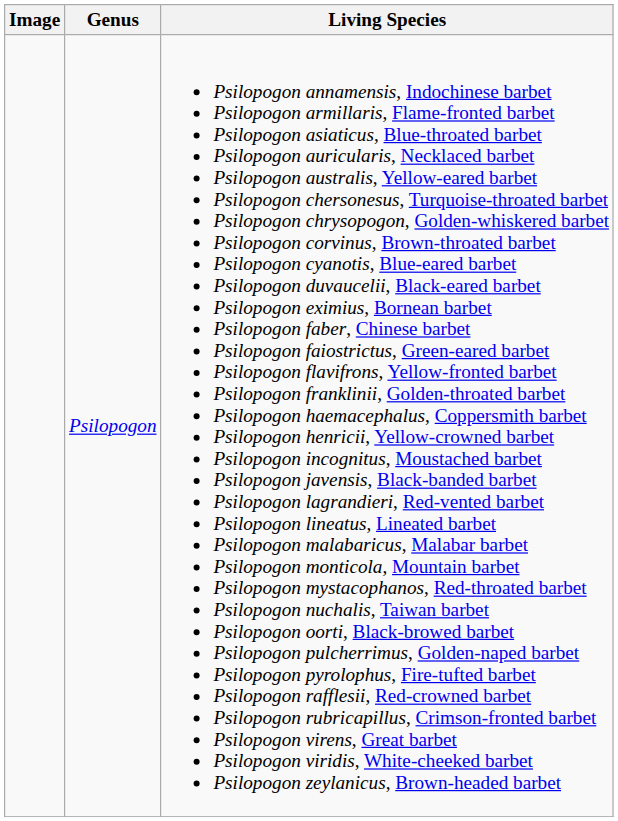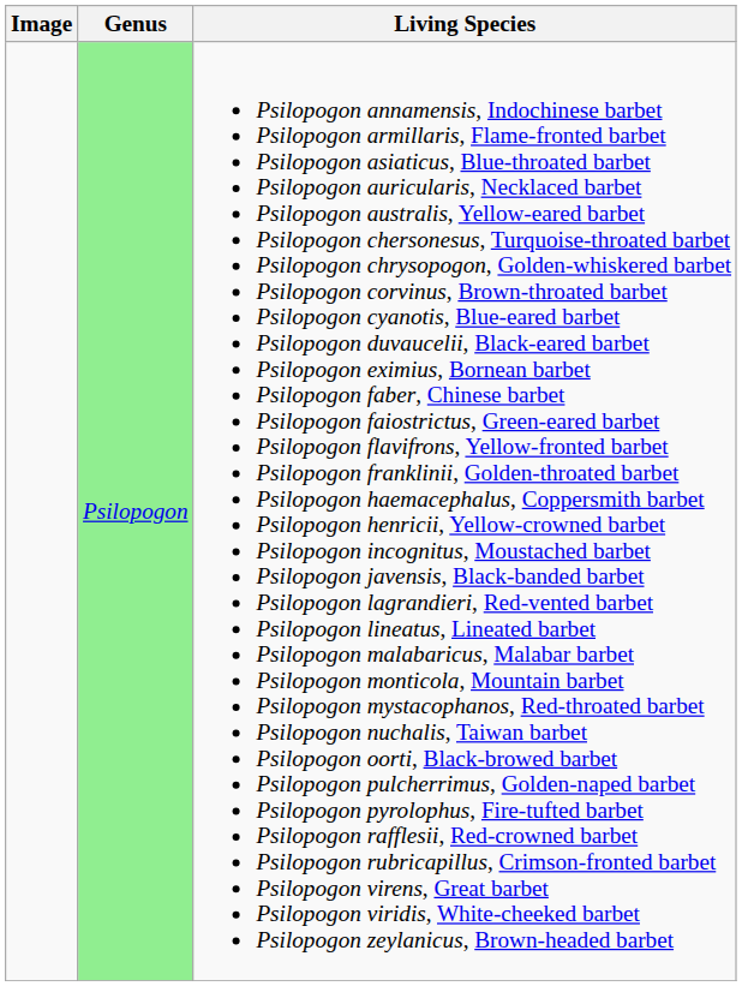Psilopogon | Genus: no background -> lightgreen background
